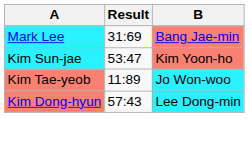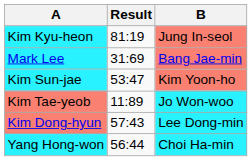+ row: Kim Kyu-heon | 81:19 | Jung In-seol
+ row: Yang Hong-won | 56:44 | Choi Ha-min
